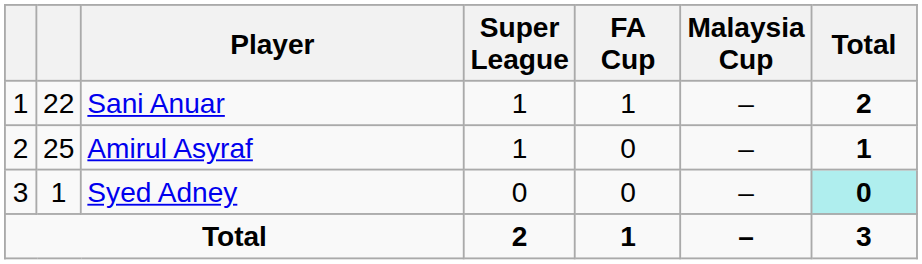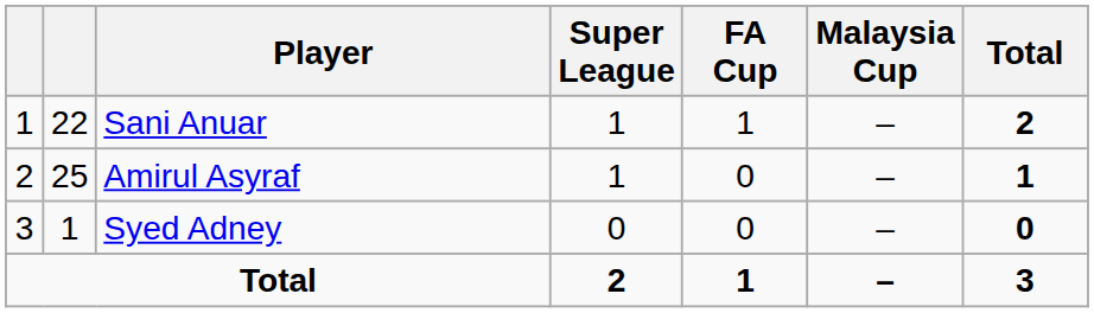Syed Adney | Total: paleturquoise background -> no background
